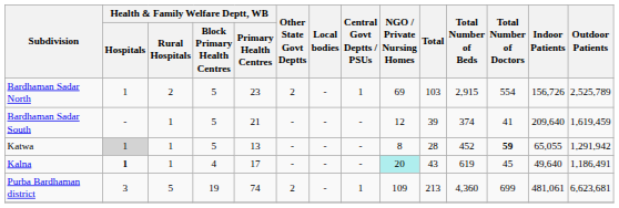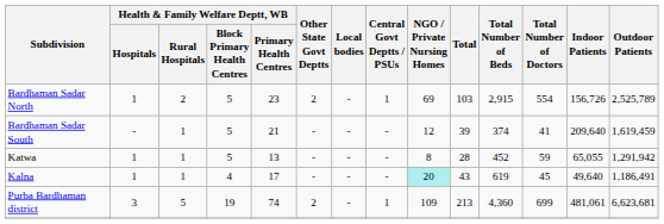Katwa | Health & Family Welfare Deptt, WB / Hospitals: lightgrey background -> no background
Katwa | Total Number of Doctors: bold -> normal
Kalna | Health & Family Welfare Deptt, WB / Hospitals: bold -> normal
